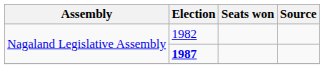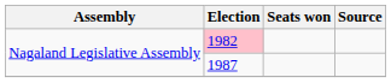1982 | Election: no background -> pink background
1987 | Election: bold -> normal
